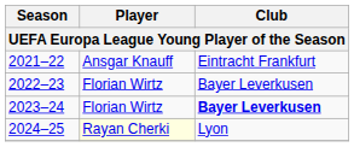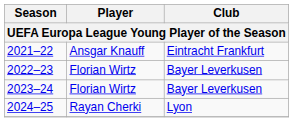2023–24 | Club: bold -> normal
2024–25 | Player: lightyellow background -> no background
